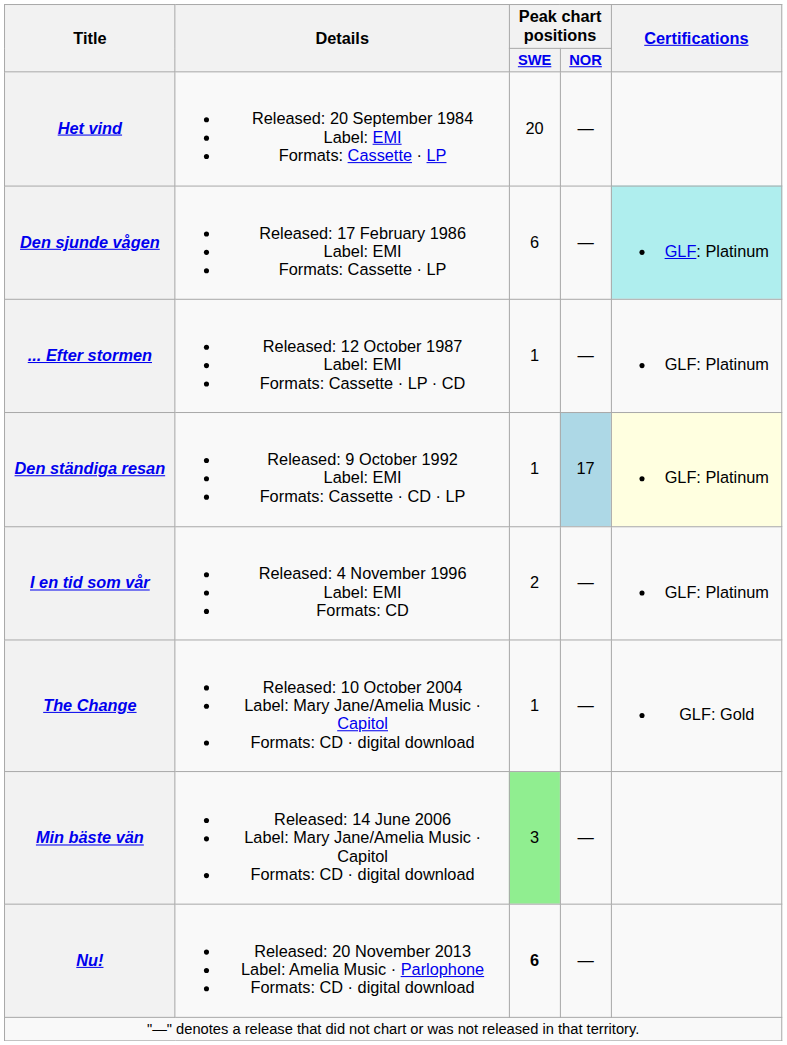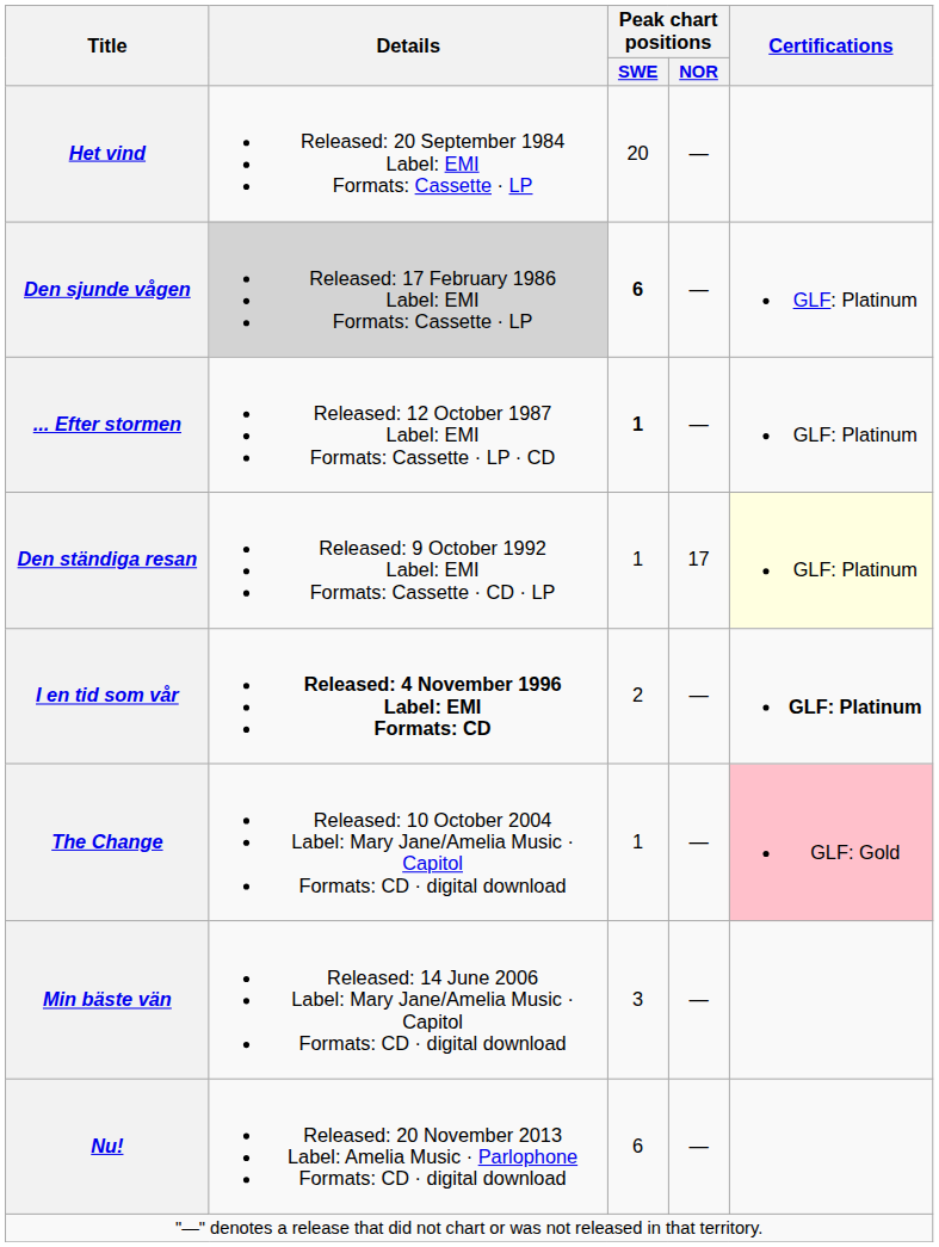Den sjunde vågen | Details: no background -> lightgrey background
Den sjunde vågen | Peak chart positions / SWE: normal -> bold
Den sjunde vågen | Certifications: paleturquoise background -> no background
... Efter stormen | Peak chart positions / SWE: normal -> bold
Den ständiga resan | Peak chart positions / NOR: lightblue background -> no background
I en tid som vår | Details: normal -> bold
I en tid som vår | Certifications: normal -> bold
The Change | Certifications: no background -> pink background
Min bäste vän | Peak chart positions / SWE: lightgreen background -> no background
Nu! | Peak chart positions / SWE: bold -> normal
